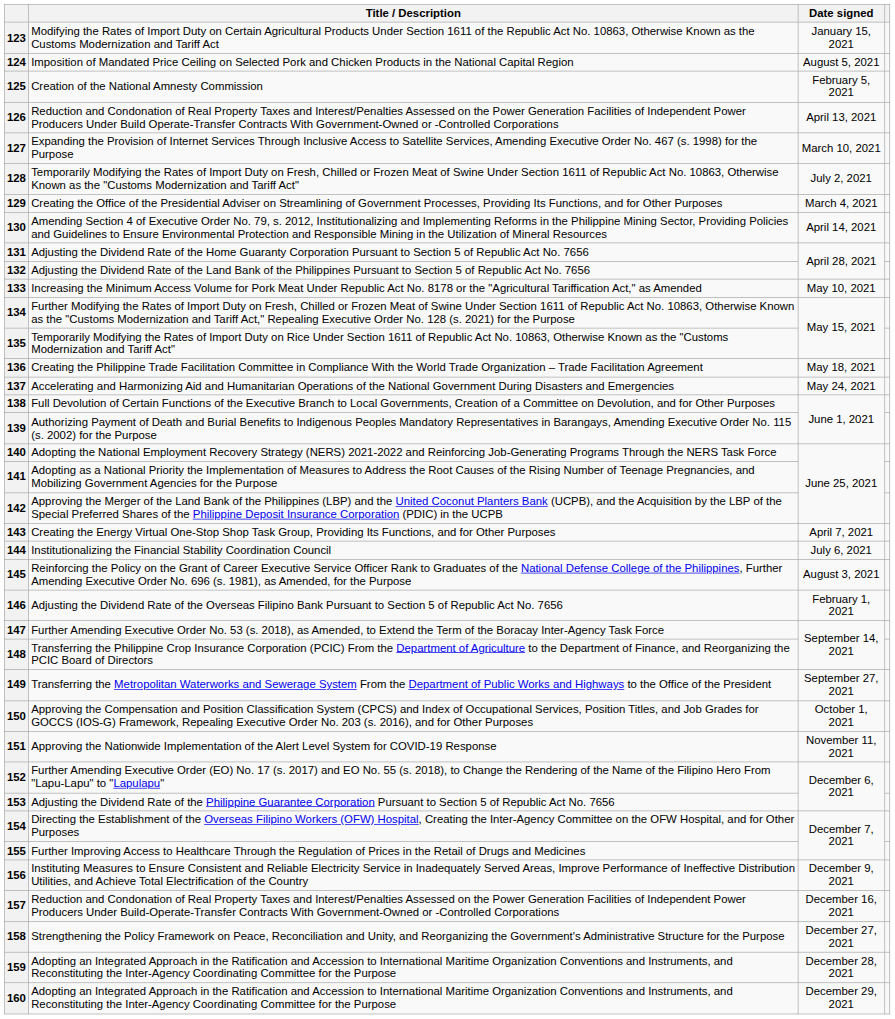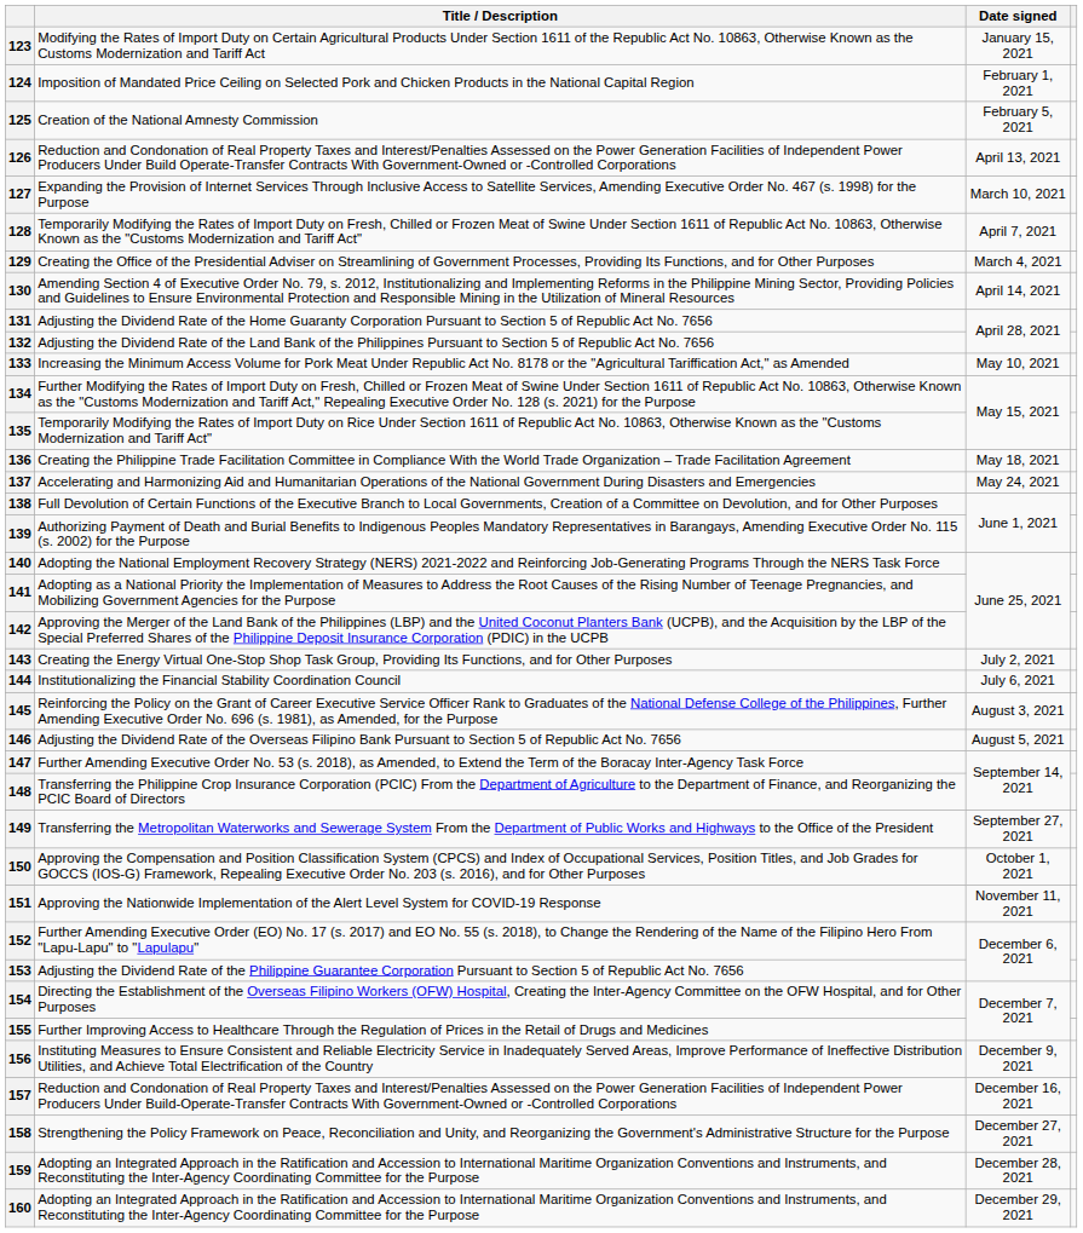124 | Date signed: August 5, 2021 -> February 1, 2021
128 | Date signed: July 2, 2021 -> April 7, 2021
143 | Date signed: April 7, 2021 -> July 2, 2021
146 | Date signed: February 1, 2021 -> August 5, 2021
